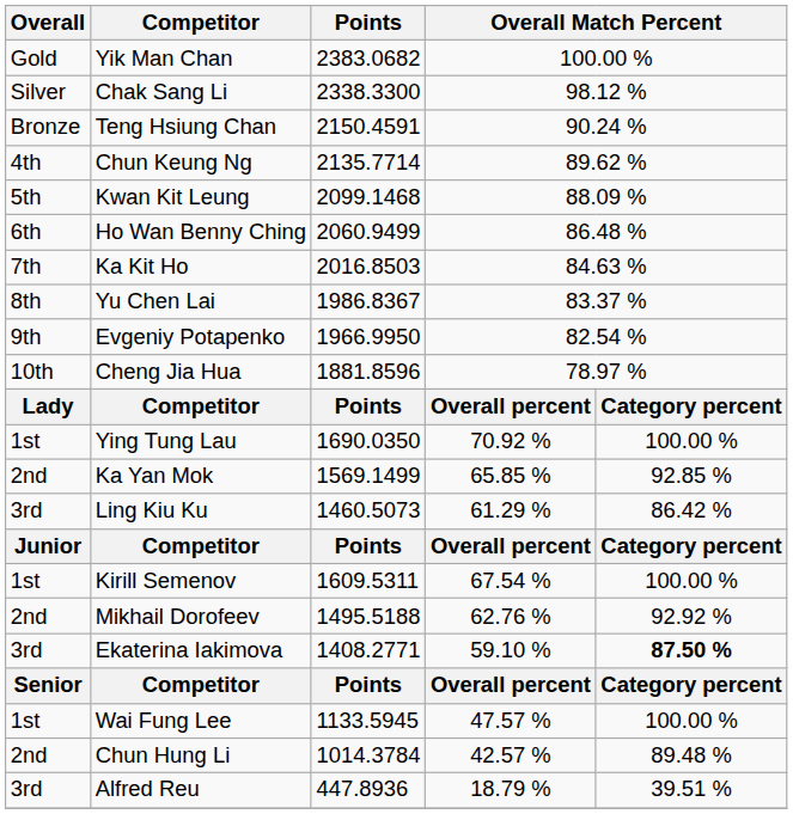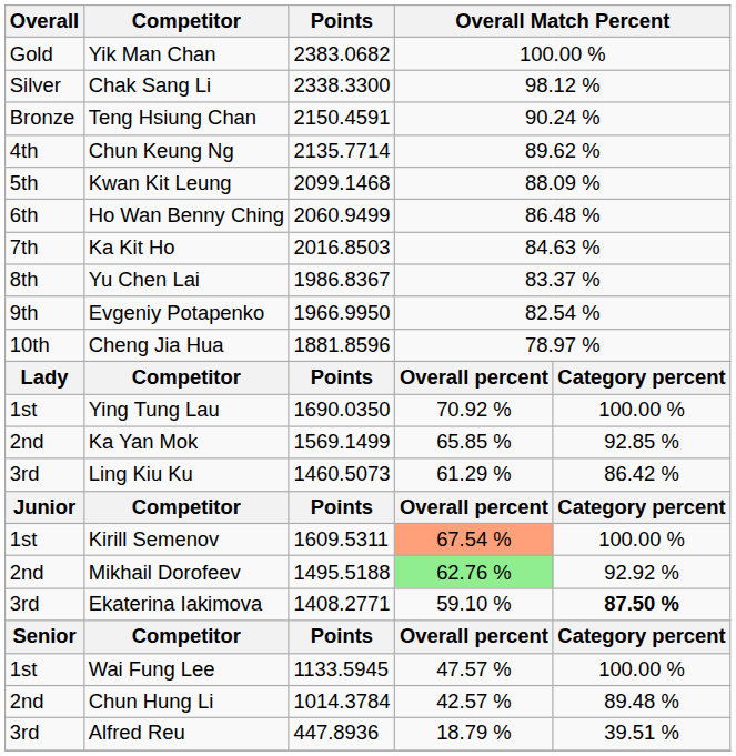Kirill Semenov | column 4: no background -> lightsalmon background
Mikhail Dorofeev | column 4: no background -> lightgreen background
